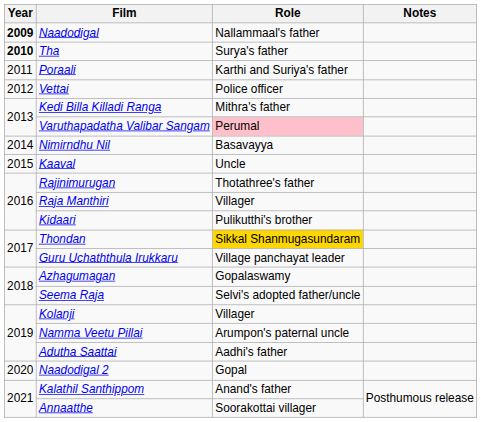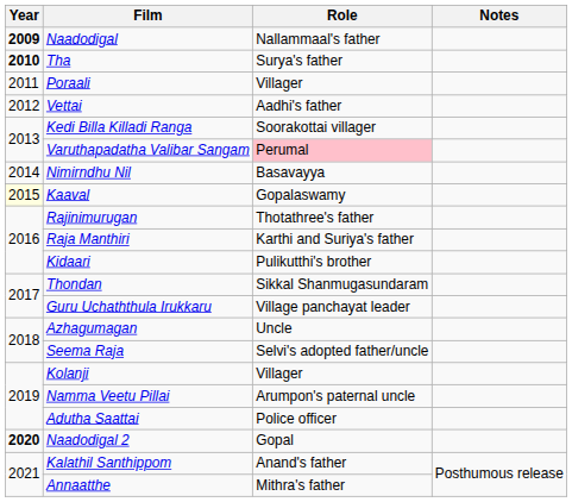Poraali | Role: Karthi and Suriya's father -> Villager
Vettai | Role: Police officer -> Aadhi's father
Kedi Billa Killadi Ranga | Role: Mithra's father -> Soorakottai villager
Kaaval | Year: no background -> lightyellow background
Kaaval | Role: Uncle -> Gopalaswamy
Raja Manthiri | Role: Villager -> Karthi and Suriya's father
Thondan | Role: gold background -> no background
Azhagumagan | Role: Gopalaswamy -> Uncle
Adutha Saattai | Role: Aadhi's father -> Police officer
Naadodigal 2 | Year: normal -> bold
Annaatthe | Role: Soorakottai villager -> Mithra's father
